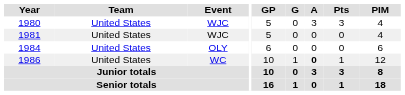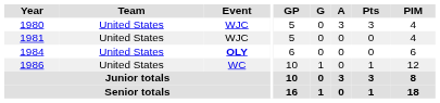1984 | Event: normal -> bold
1986 | A: bold -> normal
